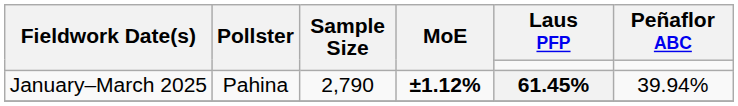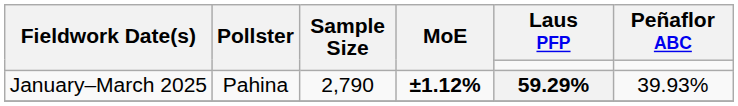January–March 2025 | Laus PFP: 61.45% -> 59.29%
January–March 2025 | Peñaflor ABC: 39.94% -> 39.93%
